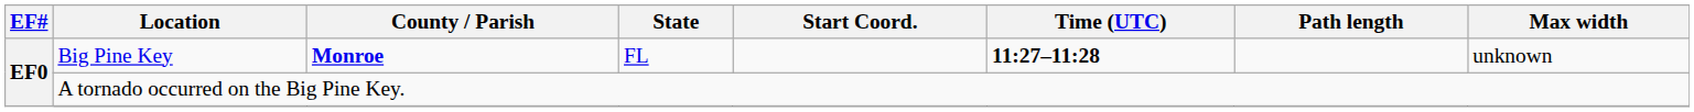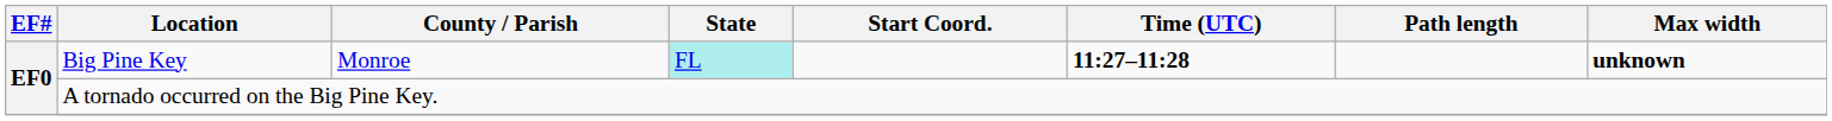Big Pine Key | County / Parish: bold -> normal
Big Pine Key | State: no background -> paleturquoise background
Big Pine Key | Max width: normal -> bold
